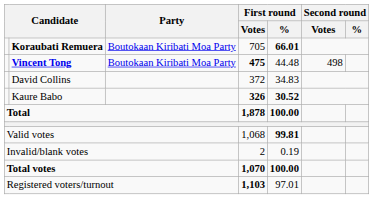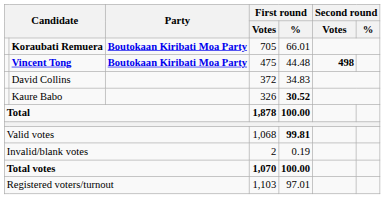Koraubati Remuera | Party: normal -> bold
Koraubati Remuera | First round / %: bold -> normal
Vincent Tong | Party: normal -> bold
Vincent Tong | First round / Votes: bold -> normal
Vincent Tong | Second round / Votes: normal -> bold
Kaure Babo | First round / Votes: bold -> normal
Registered voters/turnout | First round / Votes: bold -> normal
